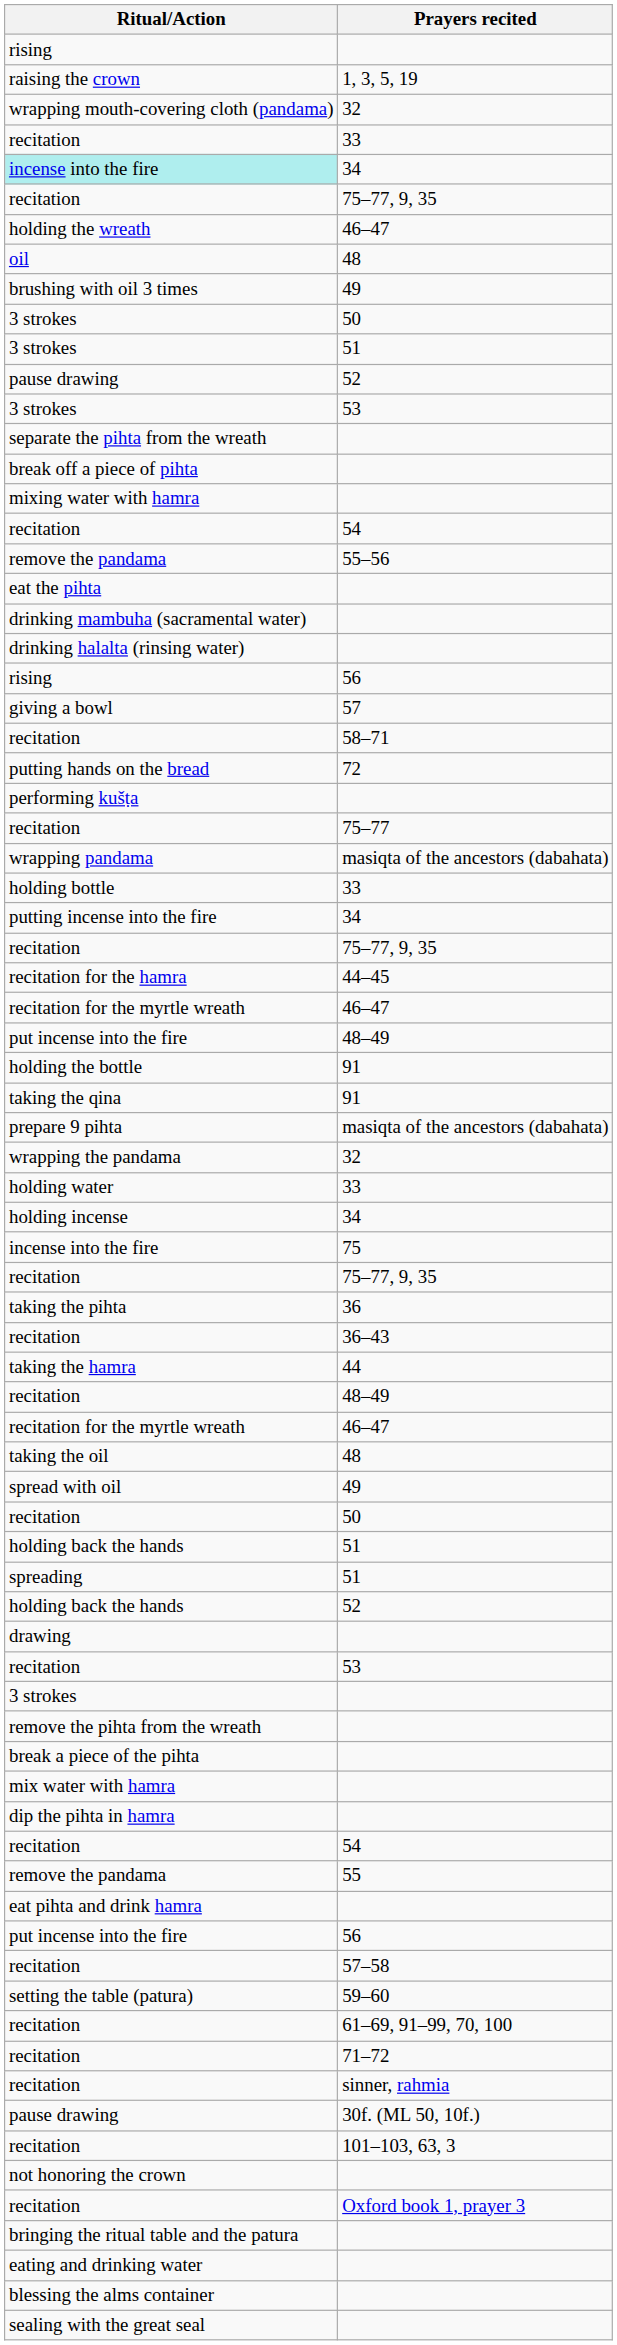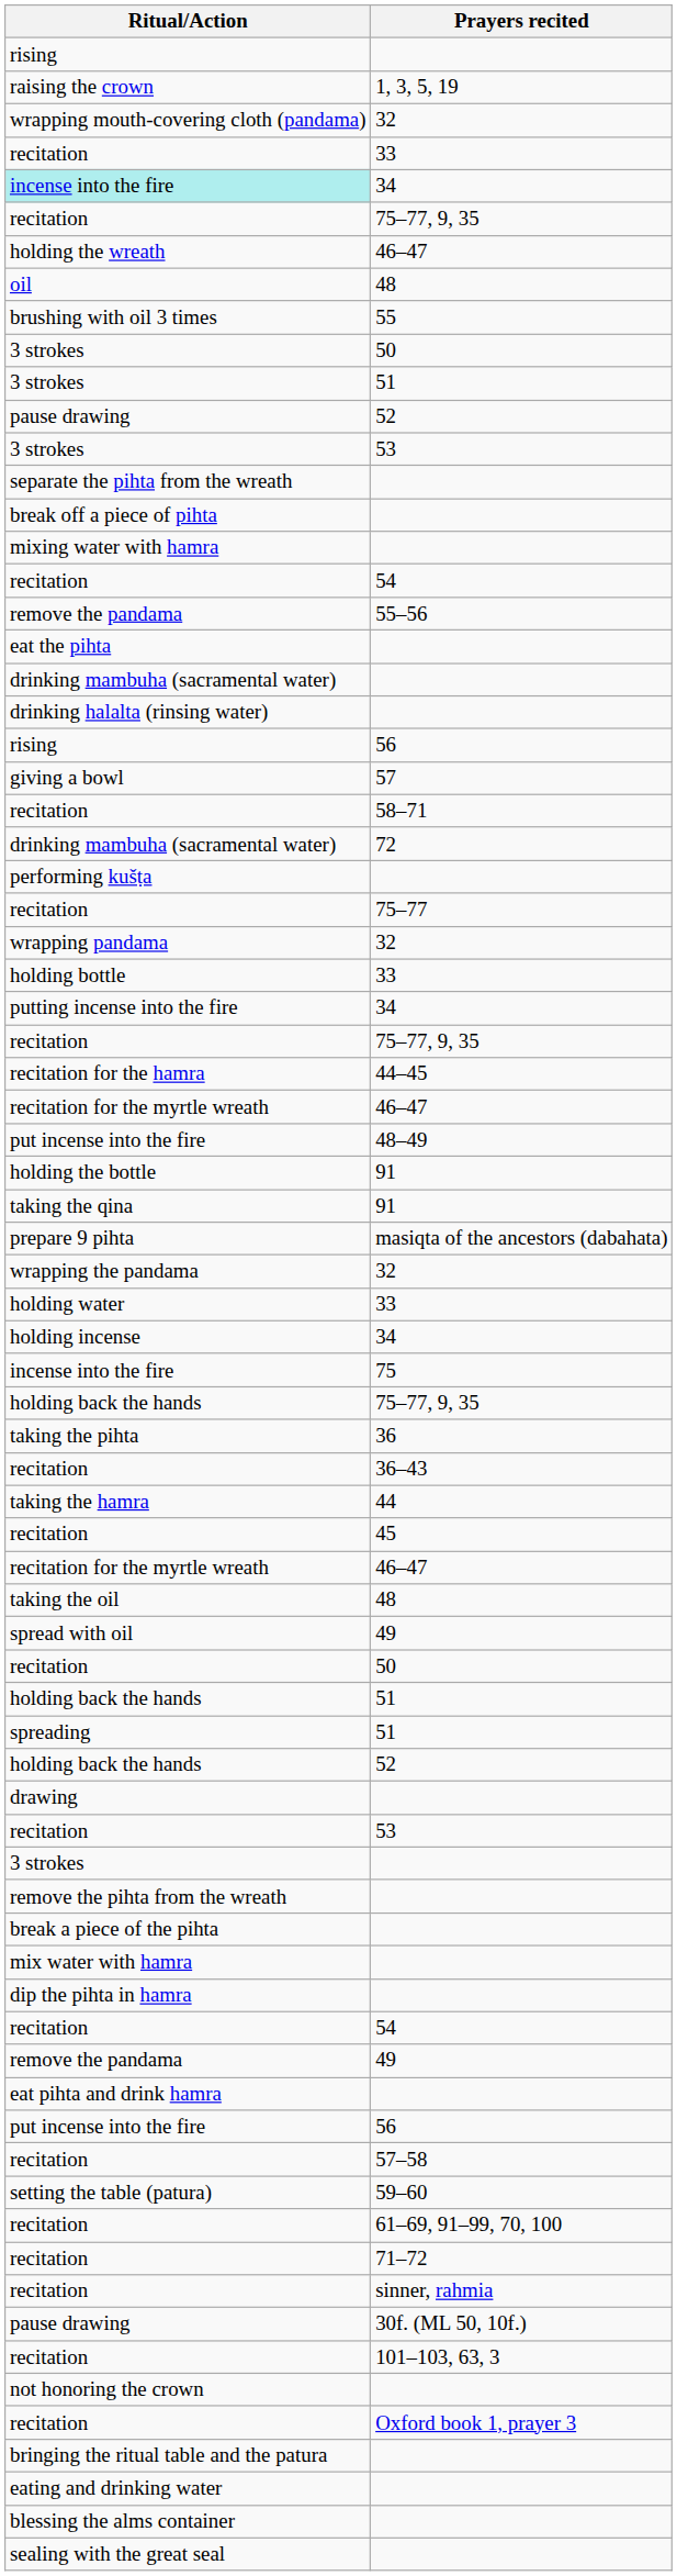row 10 | Prayers recited: 49 -> 55
row 26 | Ritual/Action: putting hands on the bread -> drinking mambuha (sacramental water)
row 29 | Prayers recited: masiqta of the ancestors (dabahata) -> 32
row 43 | Ritual/Action: recitation -> holding back the hands
row 47 | Prayers recited: 48–49 -> 45
row 63 | Prayers recited: 55 -> 49
